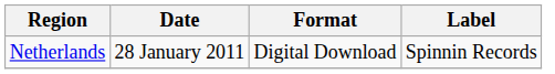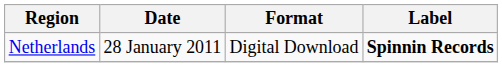Netherlands | Label: normal -> bold
